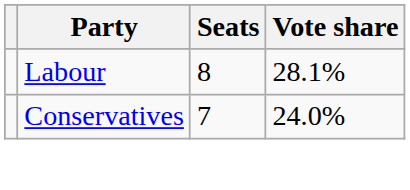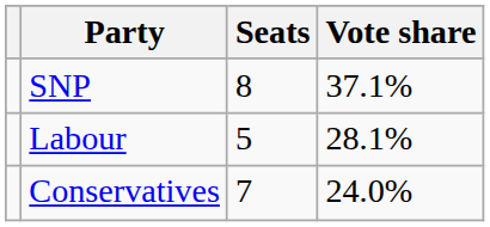+ row: SNP | 8 | 37.1%
Labour | Seats: 8 -> 5
